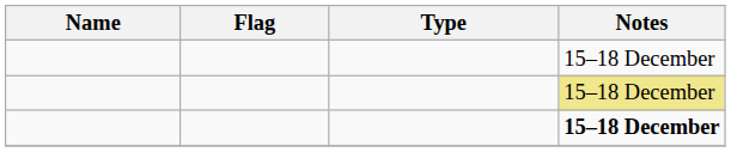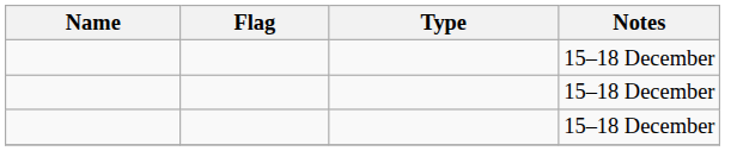row 3 | Notes: khaki background -> no background
row 4 | Notes: bold -> normal
